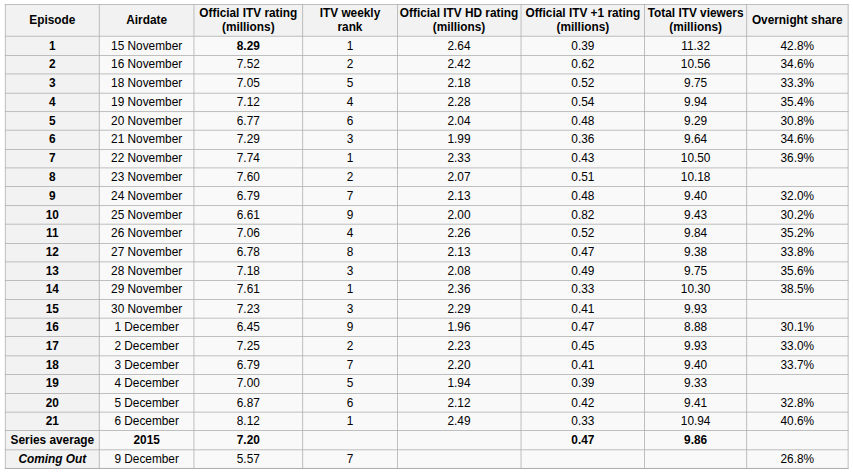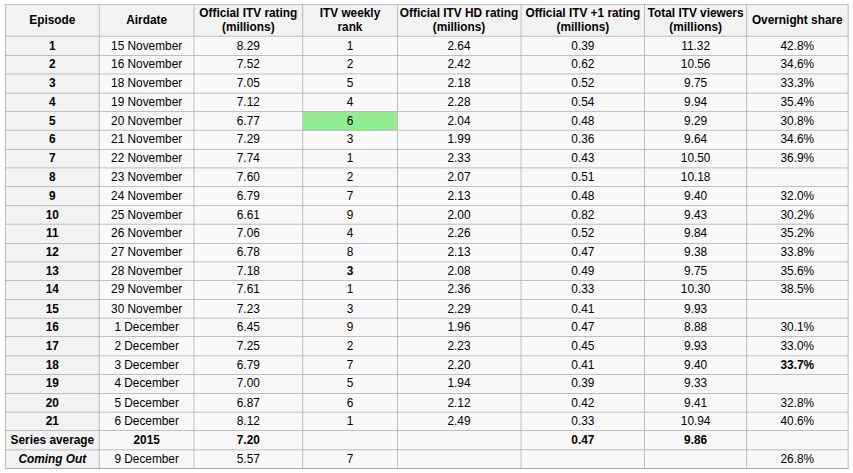15 November | Official ITV rating (millions): bold -> normal
20 November | ITV weekly rank: no background -> lightgreen background
28 November | ITV weekly rank: normal -> bold
3 December | Overnight share: normal -> bold
